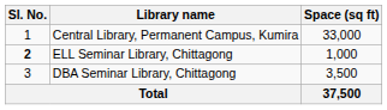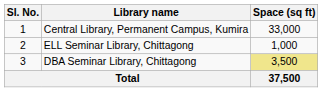ELL Seminar Library, Chittagong | Sl. No.: bold -> normal
DBA Seminar Library, Chittagong | Space (sq ft): no background -> khaki background
